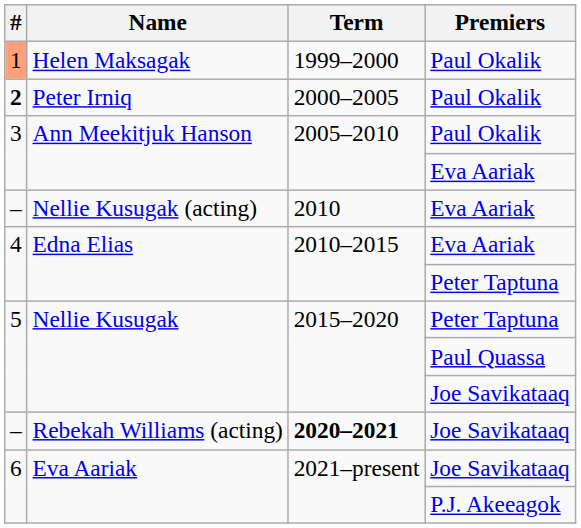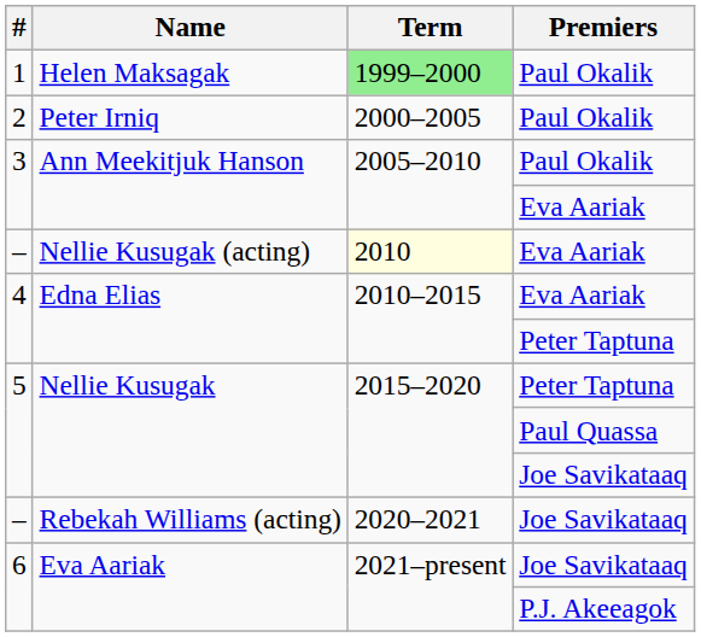Helen Maksagak | #: lightsalmon background -> no background
Helen Maksagak | Term: no background -> lightgreen background
Peter Irniq | #: bold -> normal
Nellie Kusugak (acting) | Term: no background -> lightyellow background
Rebekah Williams (acting) | Term: bold -> normal
